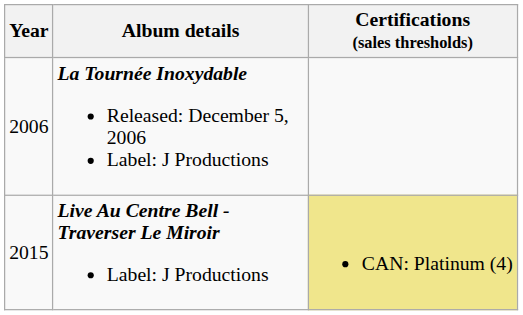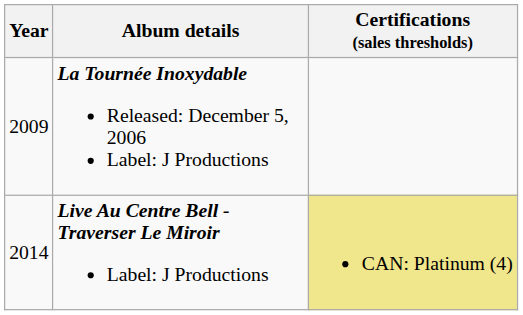row 2 | Year: 2006 -> 2009
row 3 | Year: 2015 -> 2014
